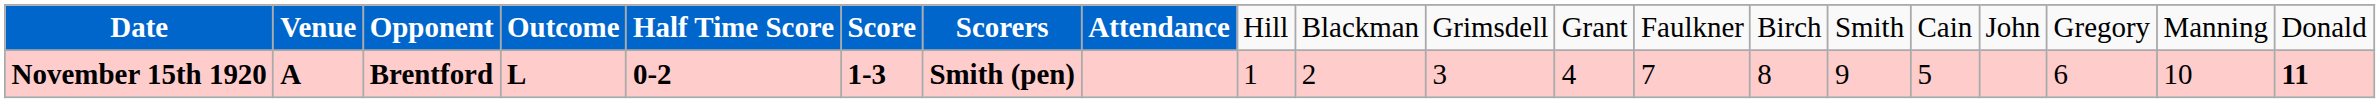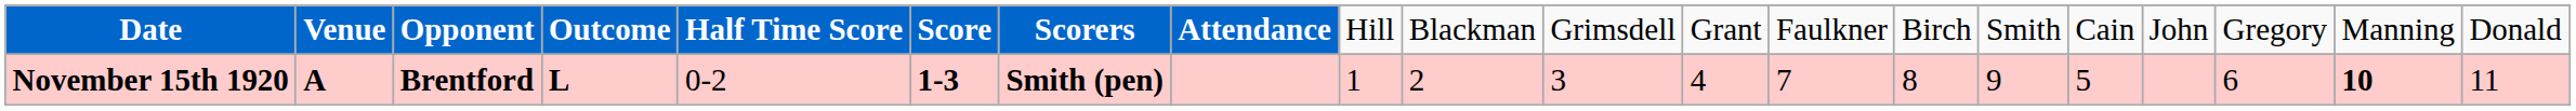November 15th 1920 | column 5: bold -> normal
November 15th 1920 | column 19: normal -> bold
November 15th 1920 | column 20: bold -> normal
